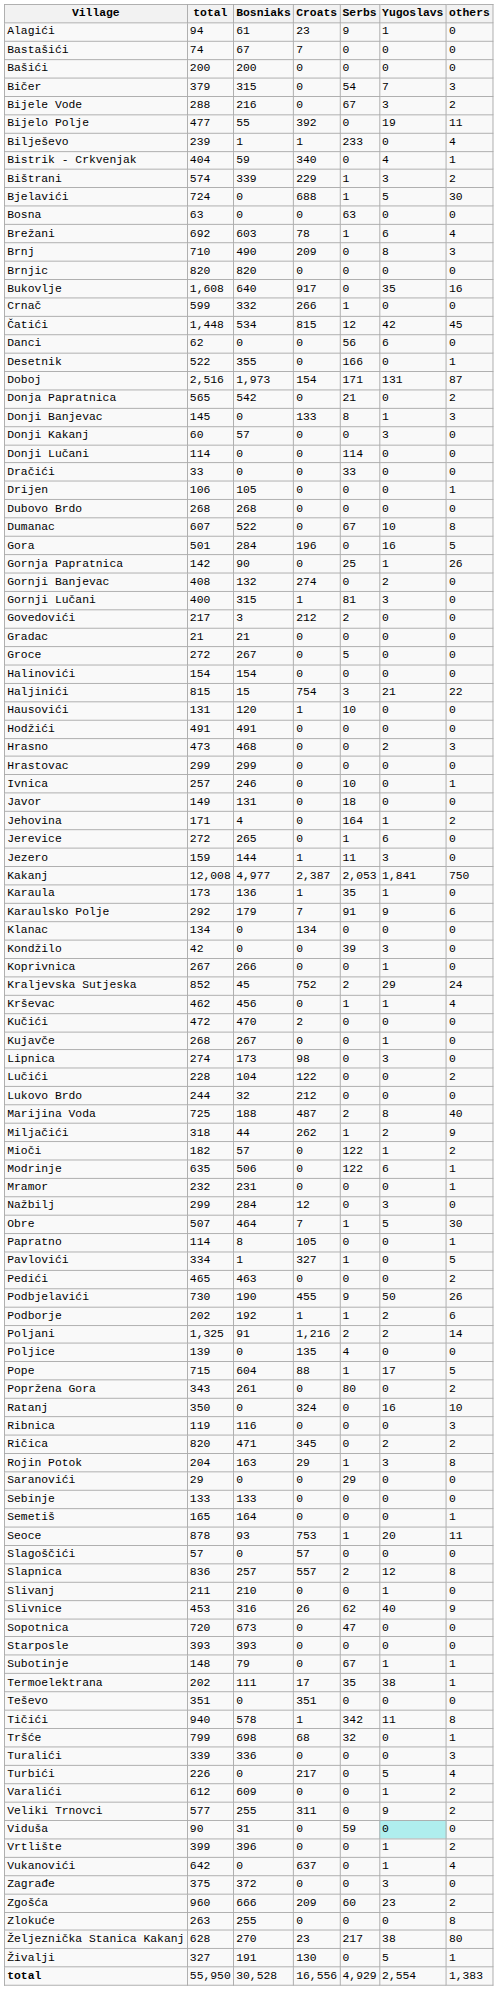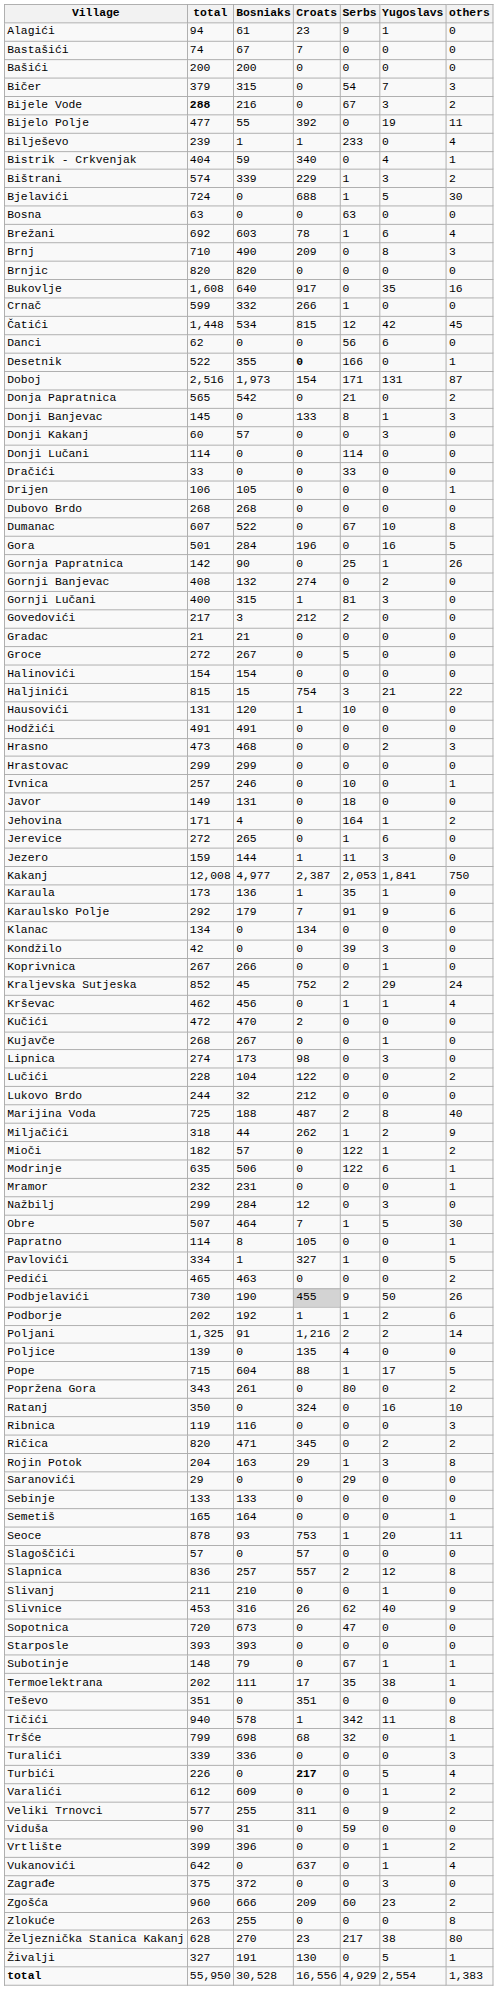Bijele Vode | total: normal -> bold
Desetnik | Croats: normal -> bold
Podbjelavići | Croats: no background -> lightgrey background
Turbići | Croats: normal -> bold
Viduša | Yugoslavs: paleturquoise background -> no background
